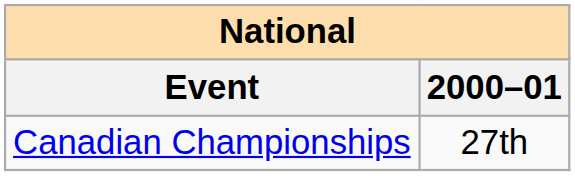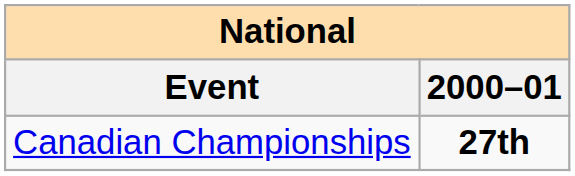Canadian Championships | 2000–01: normal -> bold
